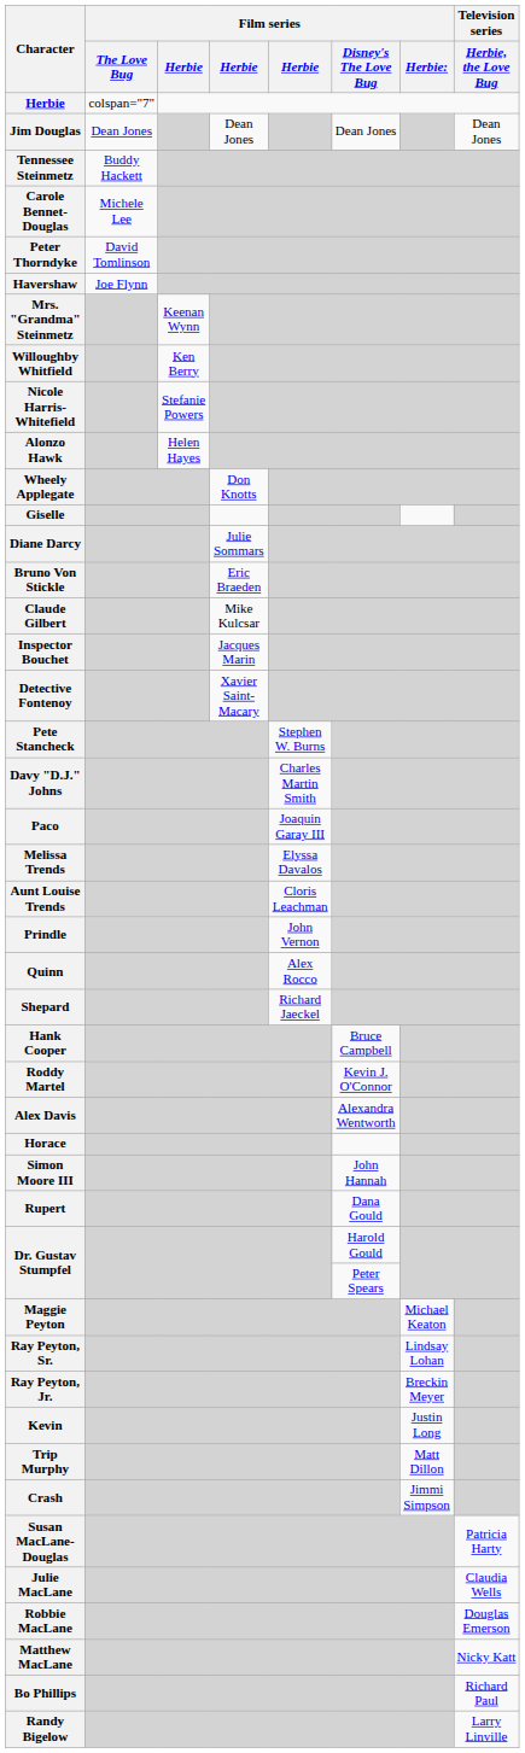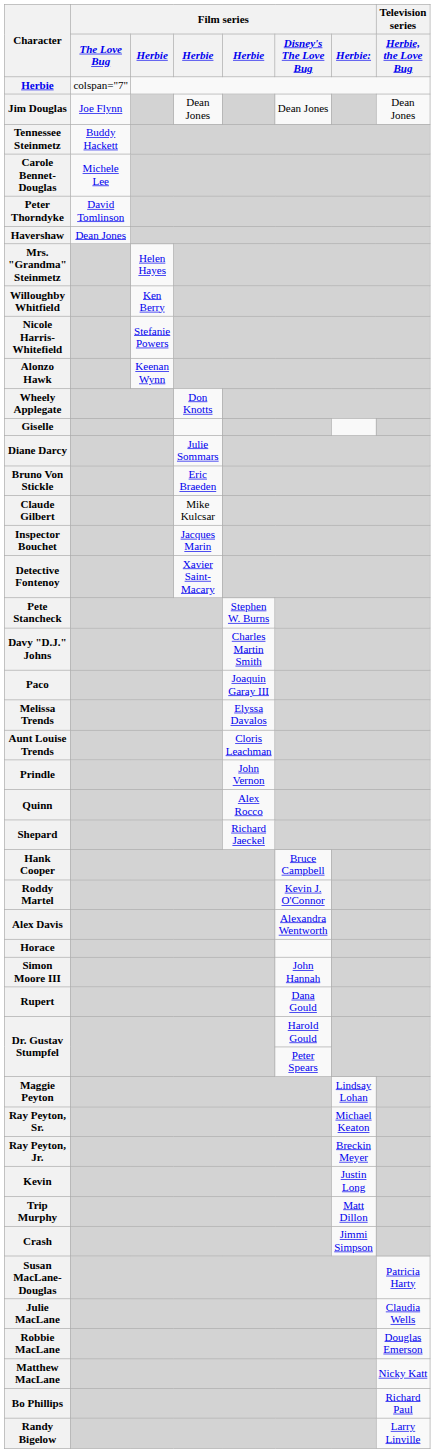Jim Douglas | Film series / The Love Bug: Dean Jones -> Joe Flynn
Havershaw | Film series / The Love Bug: Joe Flynn -> Dean Jones
Mrs. "Grandma" Steinmetz | column 3: Keenan Wynn -> Helen Hayes
Alonzo Hawk | column 3: Helen Hayes -> Keenan Wynn
Maggie Peyton | Film series / Herbie:: Michael Keaton -> Lindsay Lohan
Ray Peyton, Sr. | Film series / Herbie:: Lindsay Lohan -> Michael Keaton
